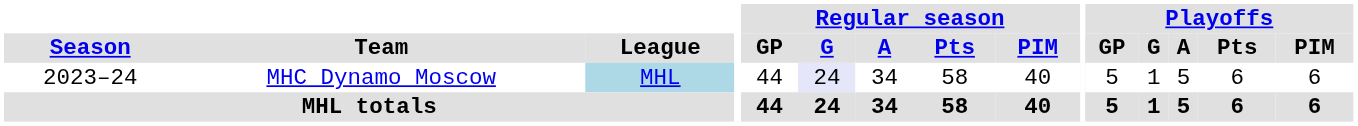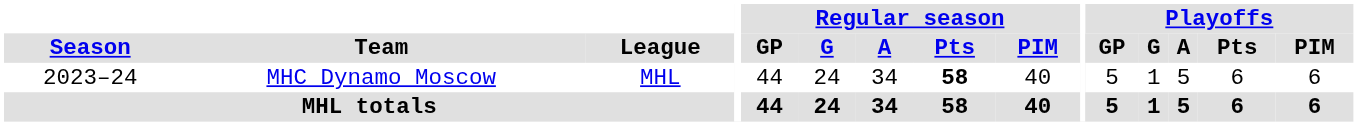MHC Dynamo Moscow | League: lightblue background -> no background
MHC Dynamo Moscow | Regular season / G: lavender background -> no background
MHC Dynamo Moscow | Regular season / Pts: normal -> bold
